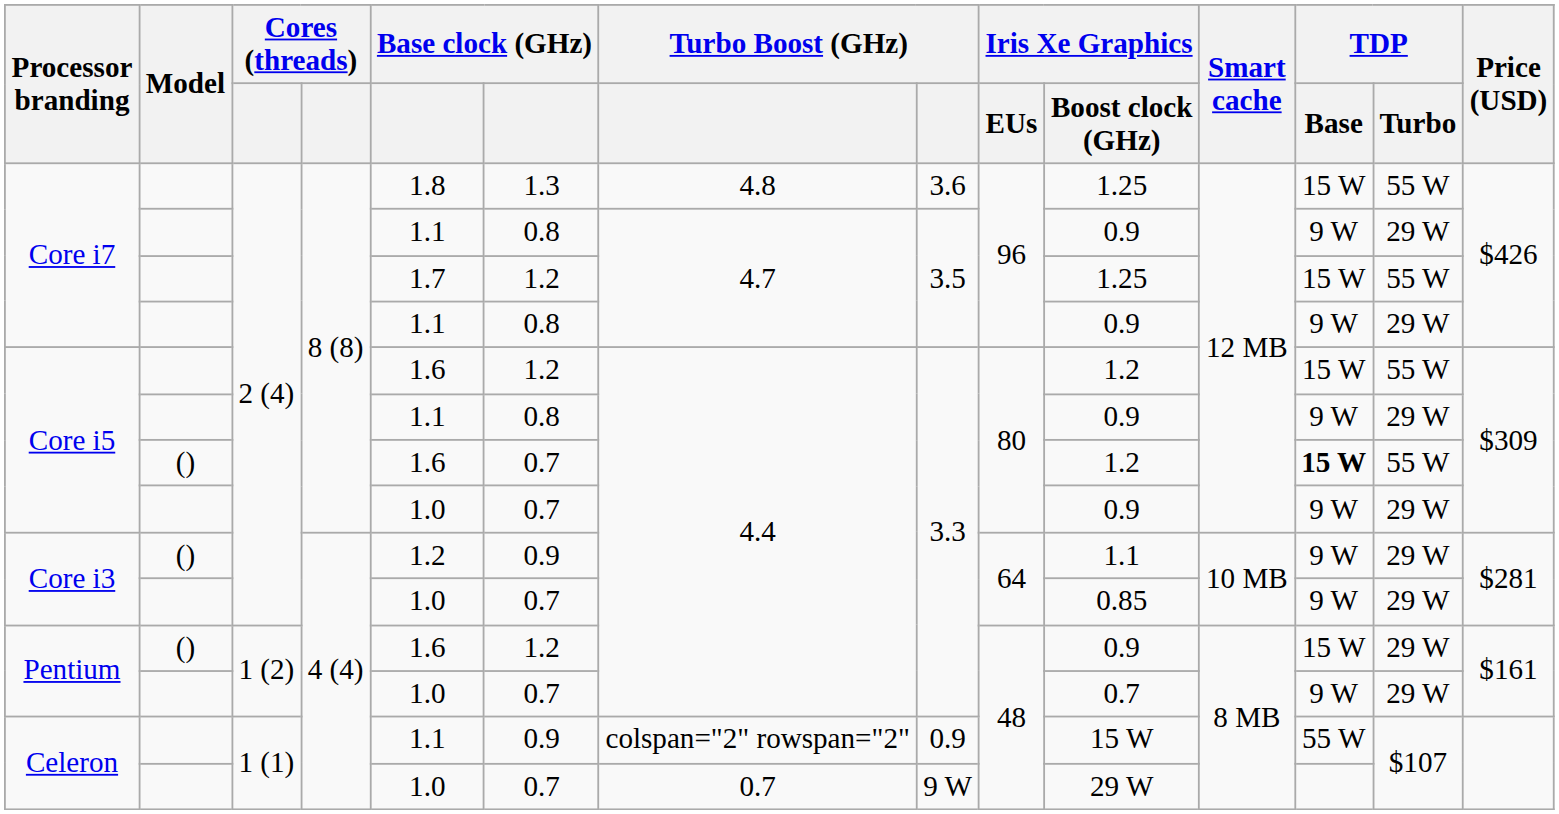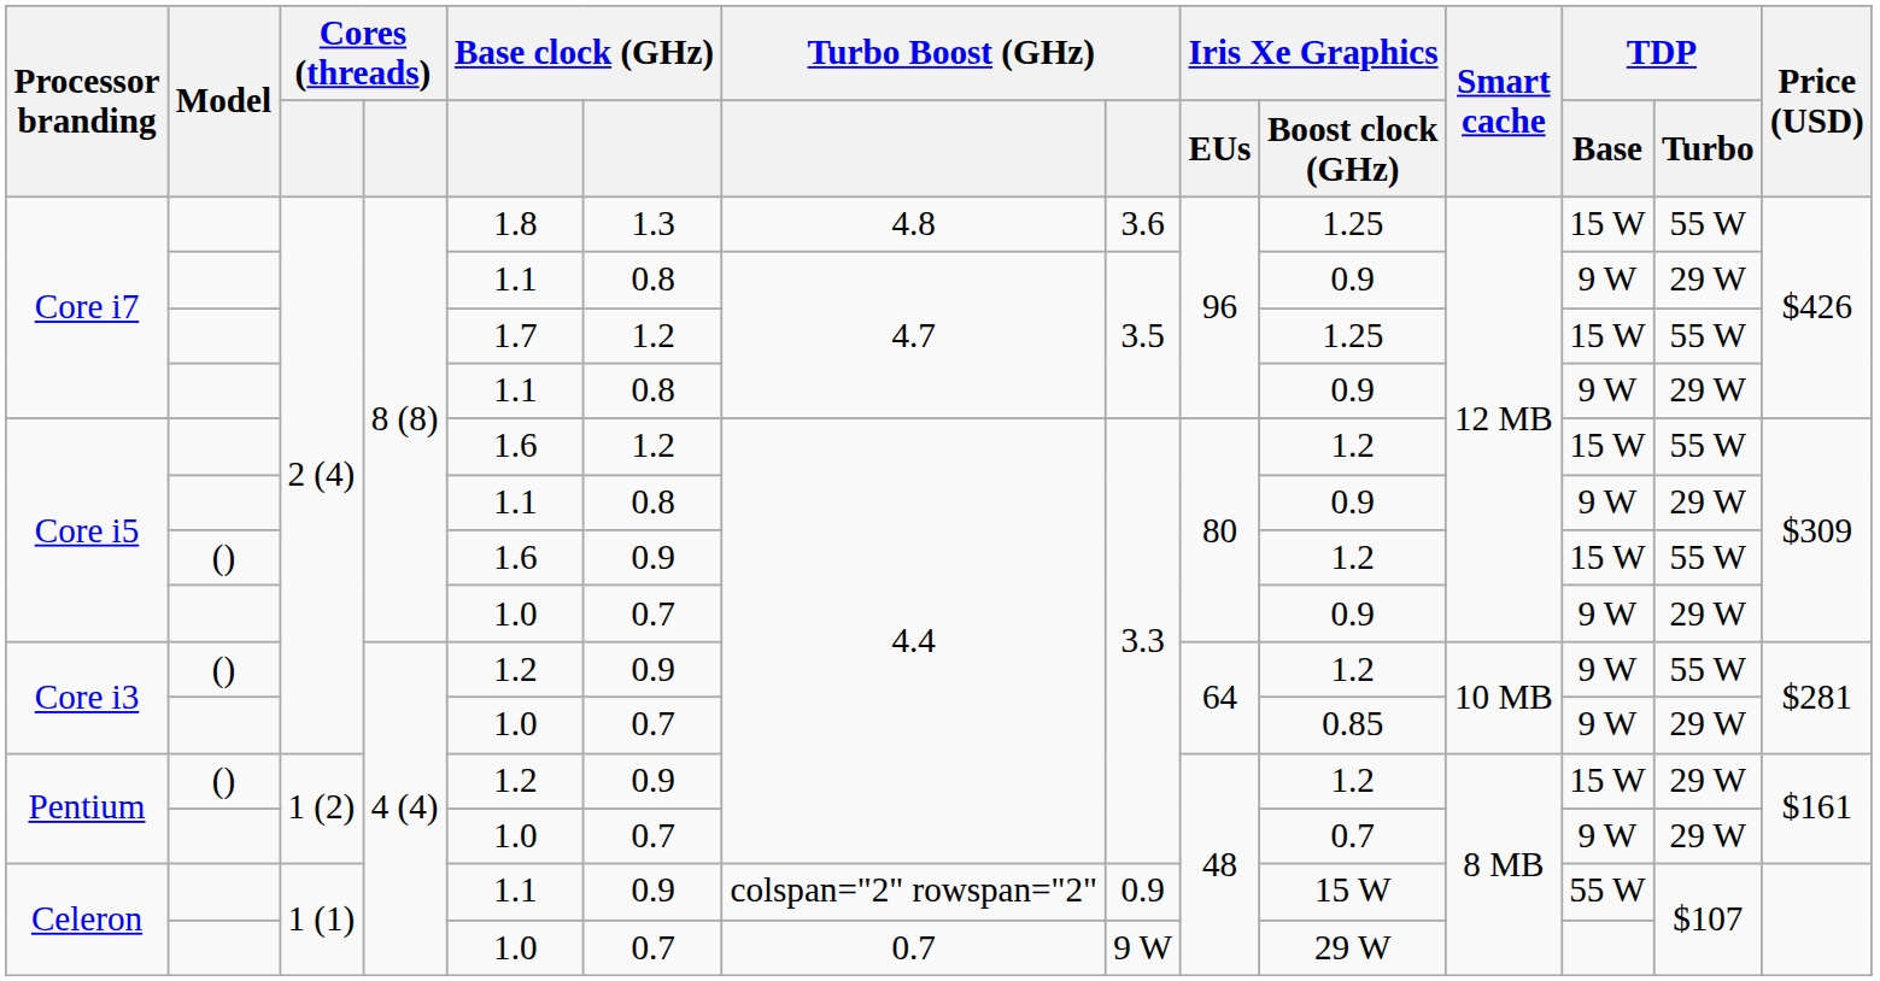Core i5 / () | column 6: 0.7 -> 0.9
Core i5 / () | TDP / Base: bold -> normal
Core i3 / () | Iris Xe Graphics / Boost clock (GHz): 1.1 -> 1.2
Core i3 / () | TDP / Turbo: 29 W -> 55 W
Pentium / () | column 5: 1.6 -> 1.2
Pentium / () | column 6: 1.2 -> 0.9
Pentium / () | Iris Xe Graphics / Boost clock (GHz): 0.9 -> 1.2
